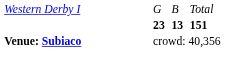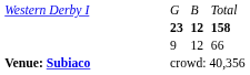23 | column 3: 13 -> 12
23 | column 4: 151 -> 158
+ row: 9 | 12 | 66
